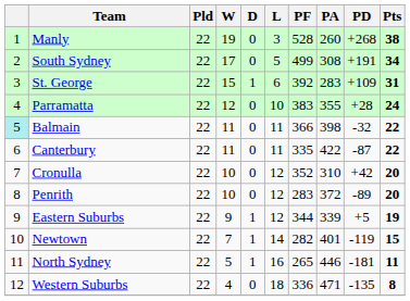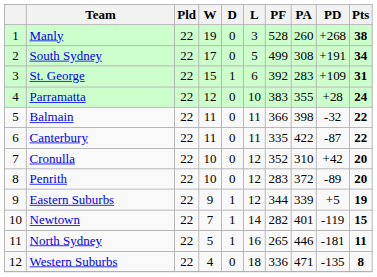Balmain | column 1: paleturquoise background -> no background
